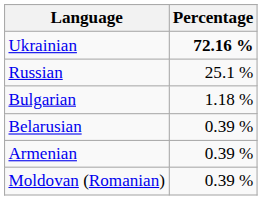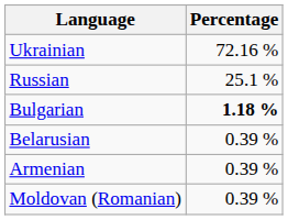Ukrainian | Percentage: bold -> normal
Bulgarian | Percentage: normal -> bold
